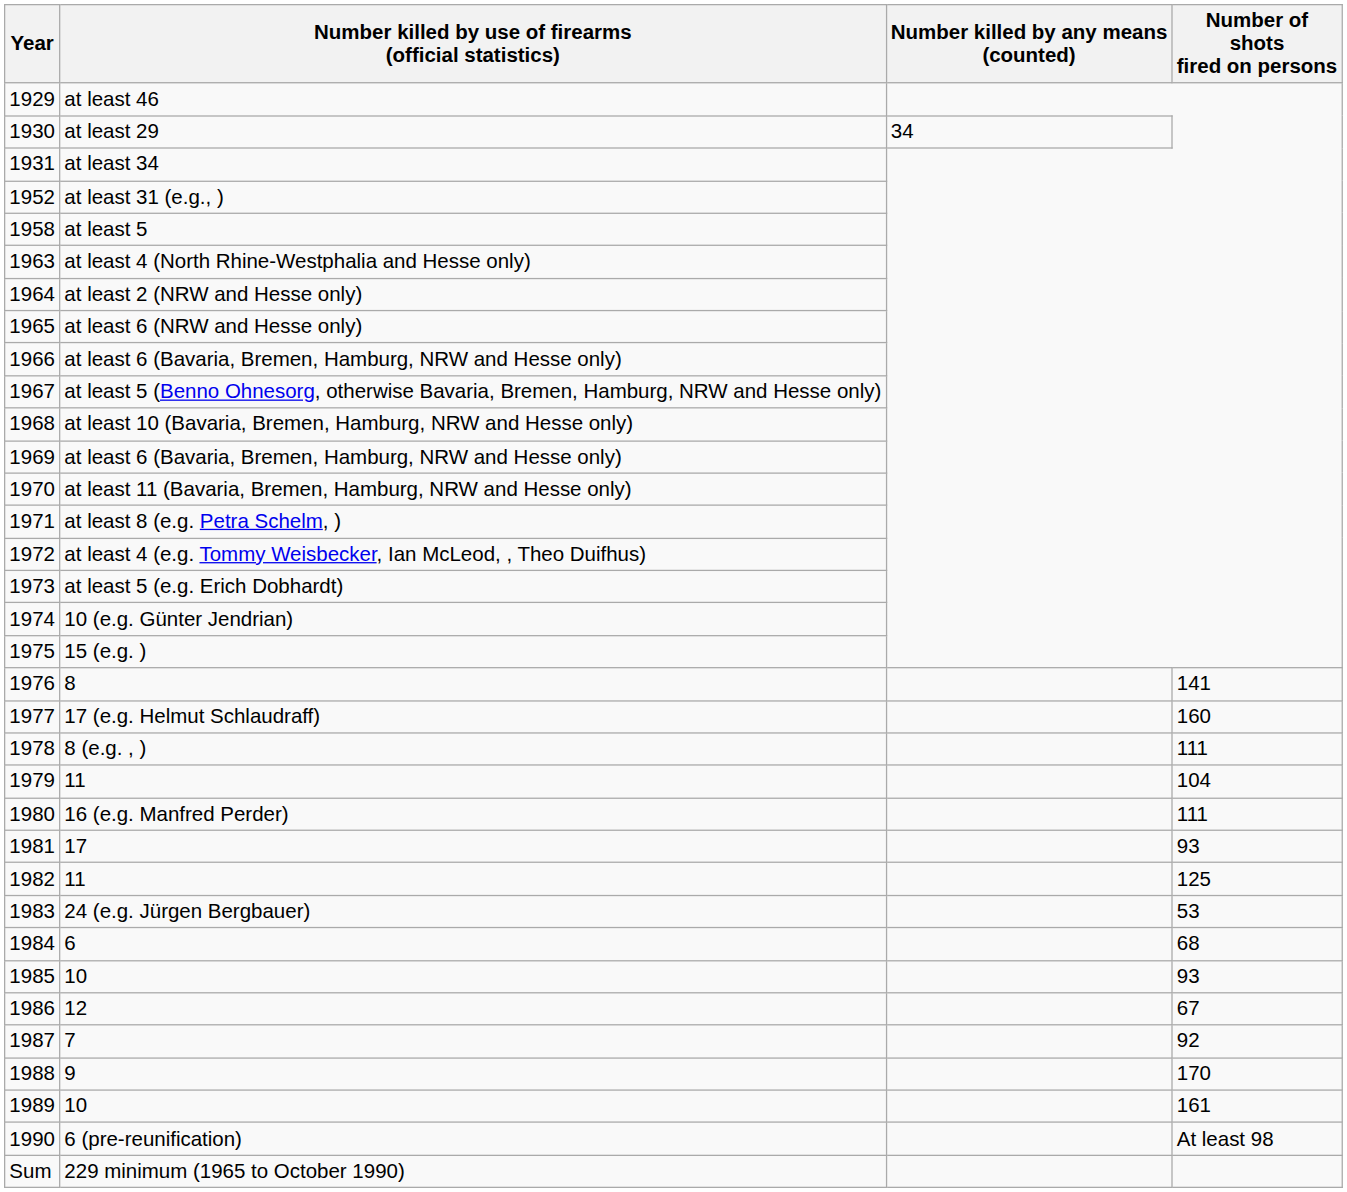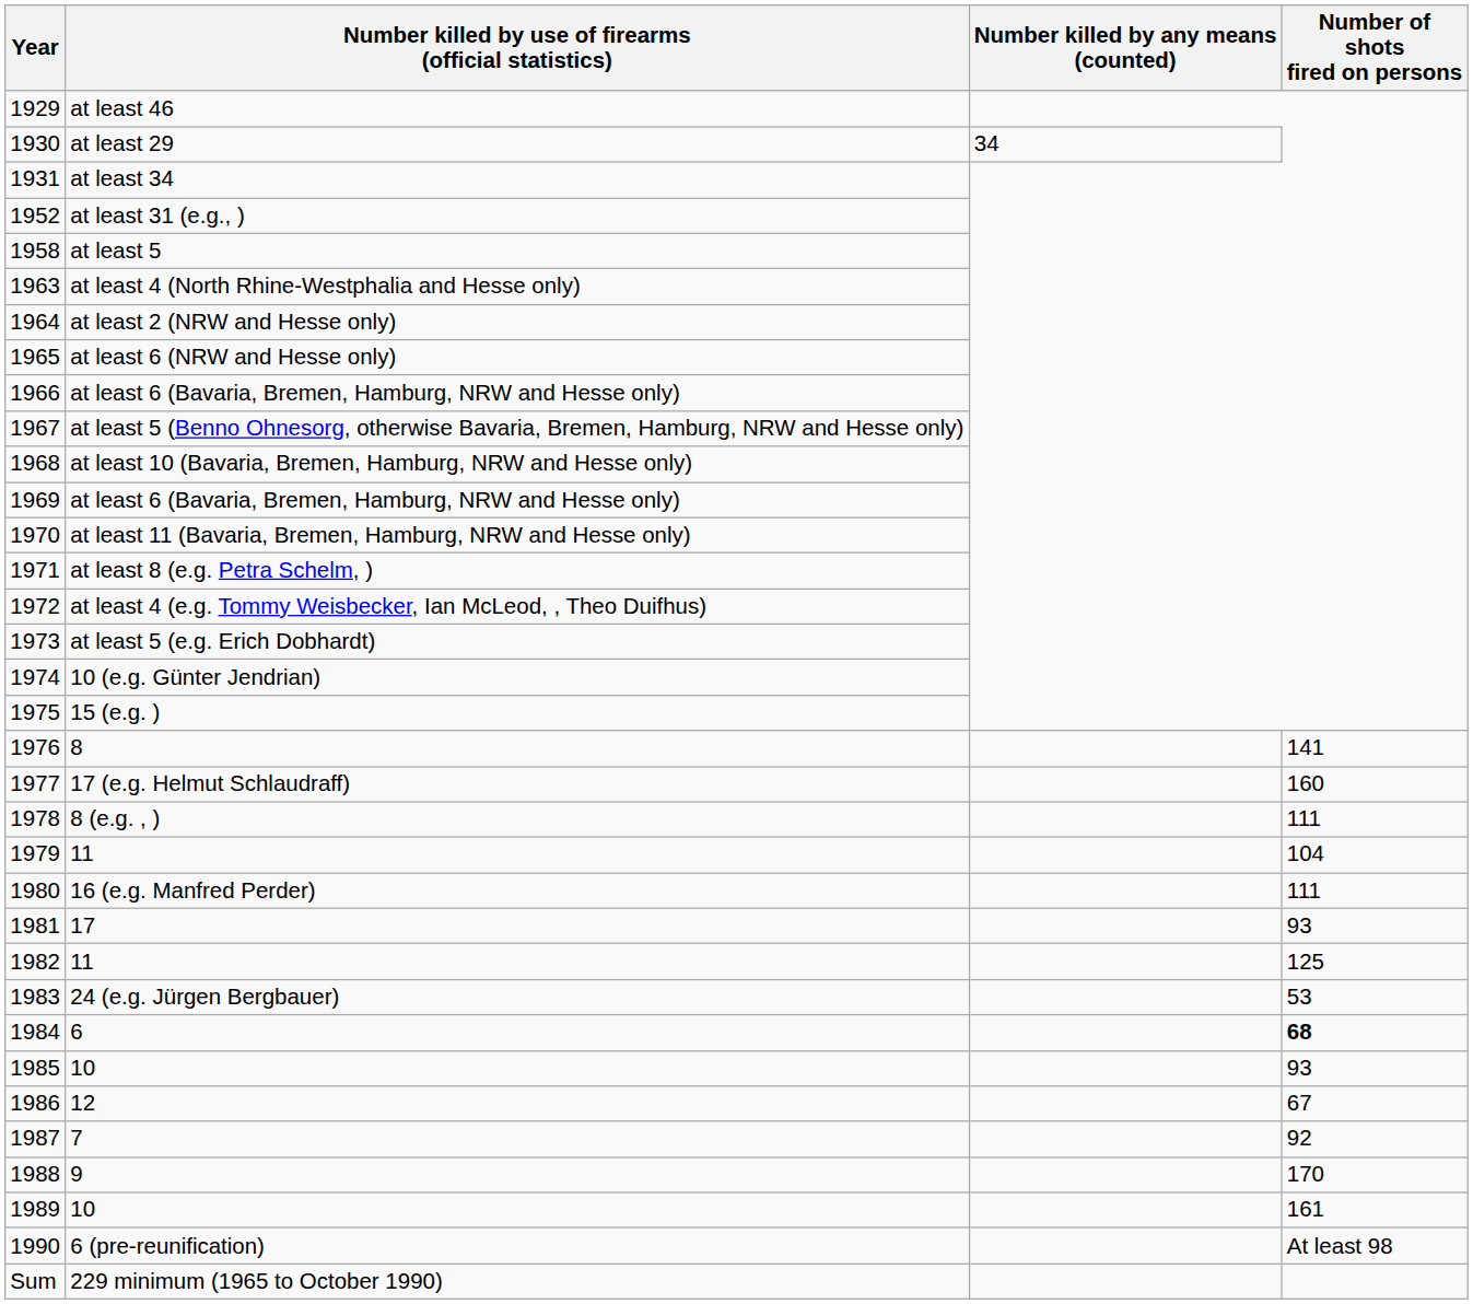6 | Number of shots fired on persons: normal -> bold
